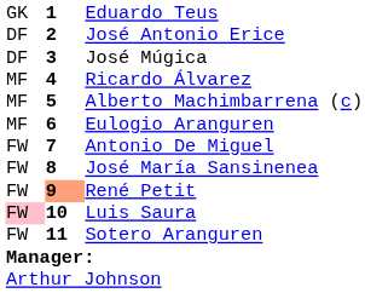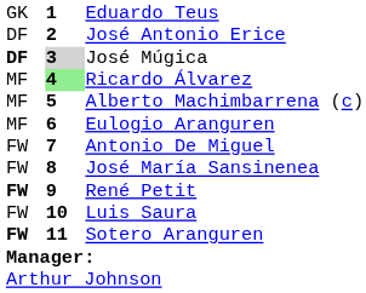José Múgica | column 1: normal -> bold
José Múgica | column 2: no background -> lightgrey background
Ricardo Álvarez | column 2: no background -> lightgreen background
René Petit | column 1: normal -> bold
René Petit | column 2: lightsalmon background -> no background
Luis Saura | column 1: pink background -> no background
Sotero Aranguren | column 1: normal -> bold
